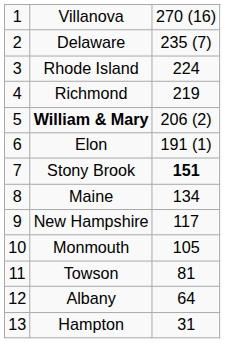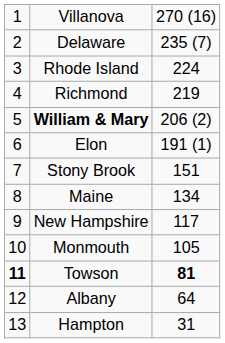Stony Brook | column 3: bold -> normal
Towson | column 1: normal -> bold
Towson | column 3: normal -> bold
